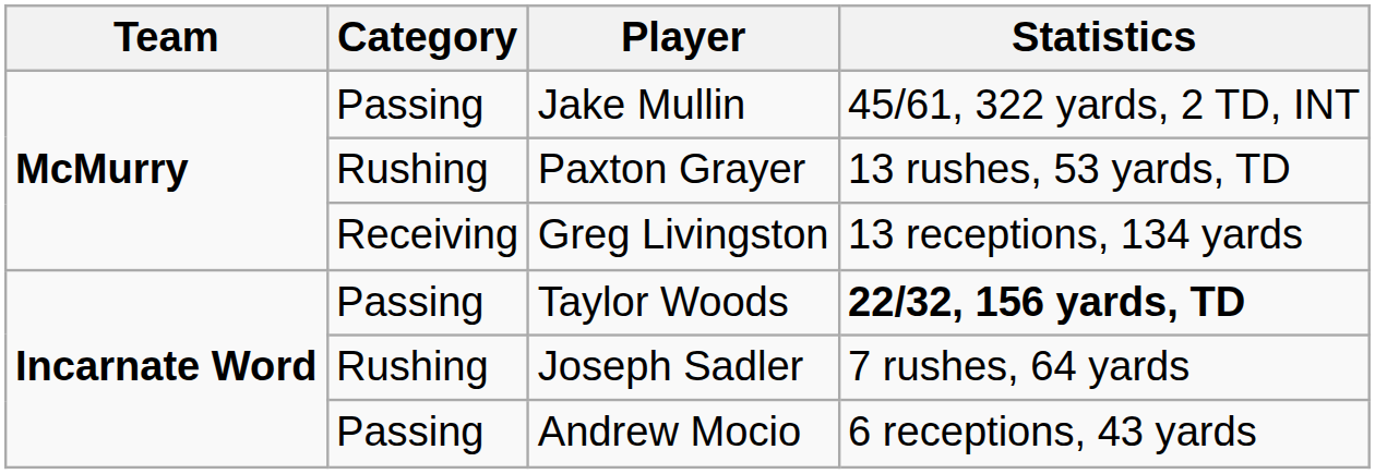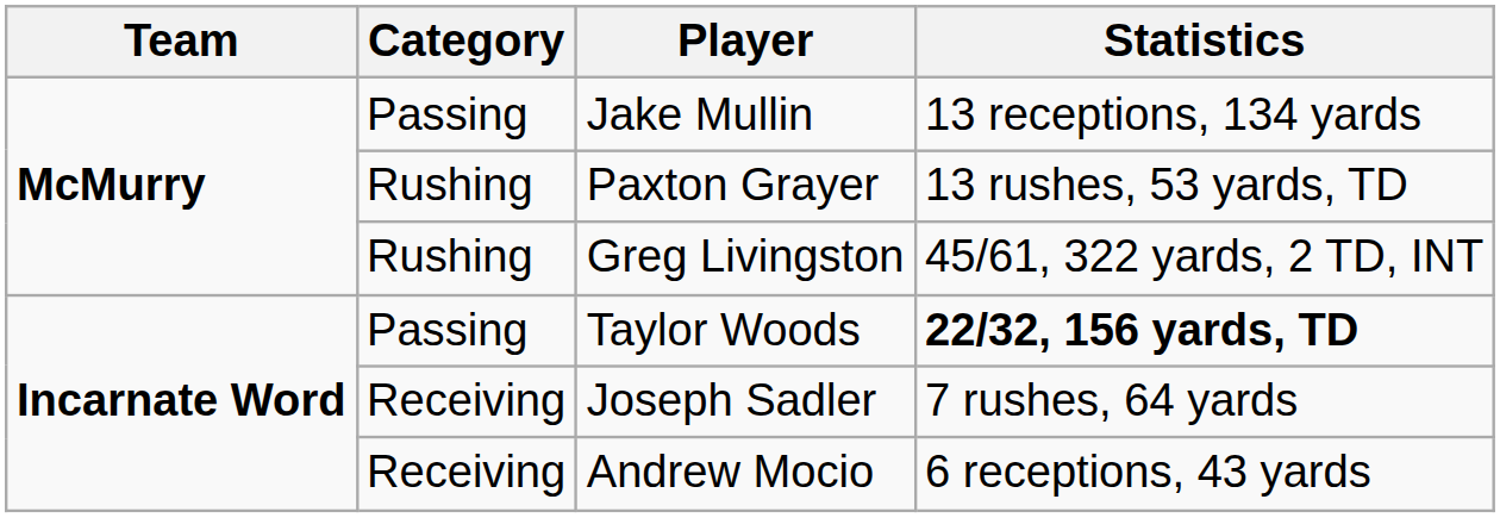Jake Mullin | Statistics: 45/61, 322 yards, 2 TD, INT -> 13 receptions, 134 yards
Greg Livingston | Category: Receiving -> Rushing
Greg Livingston | Statistics: 13 receptions, 134 yards -> 45/61, 322 yards, 2 TD, INT
Joseph Sadler | Category: Rushing -> Receiving
Andrew Mocio | Category: Passing -> Receiving
